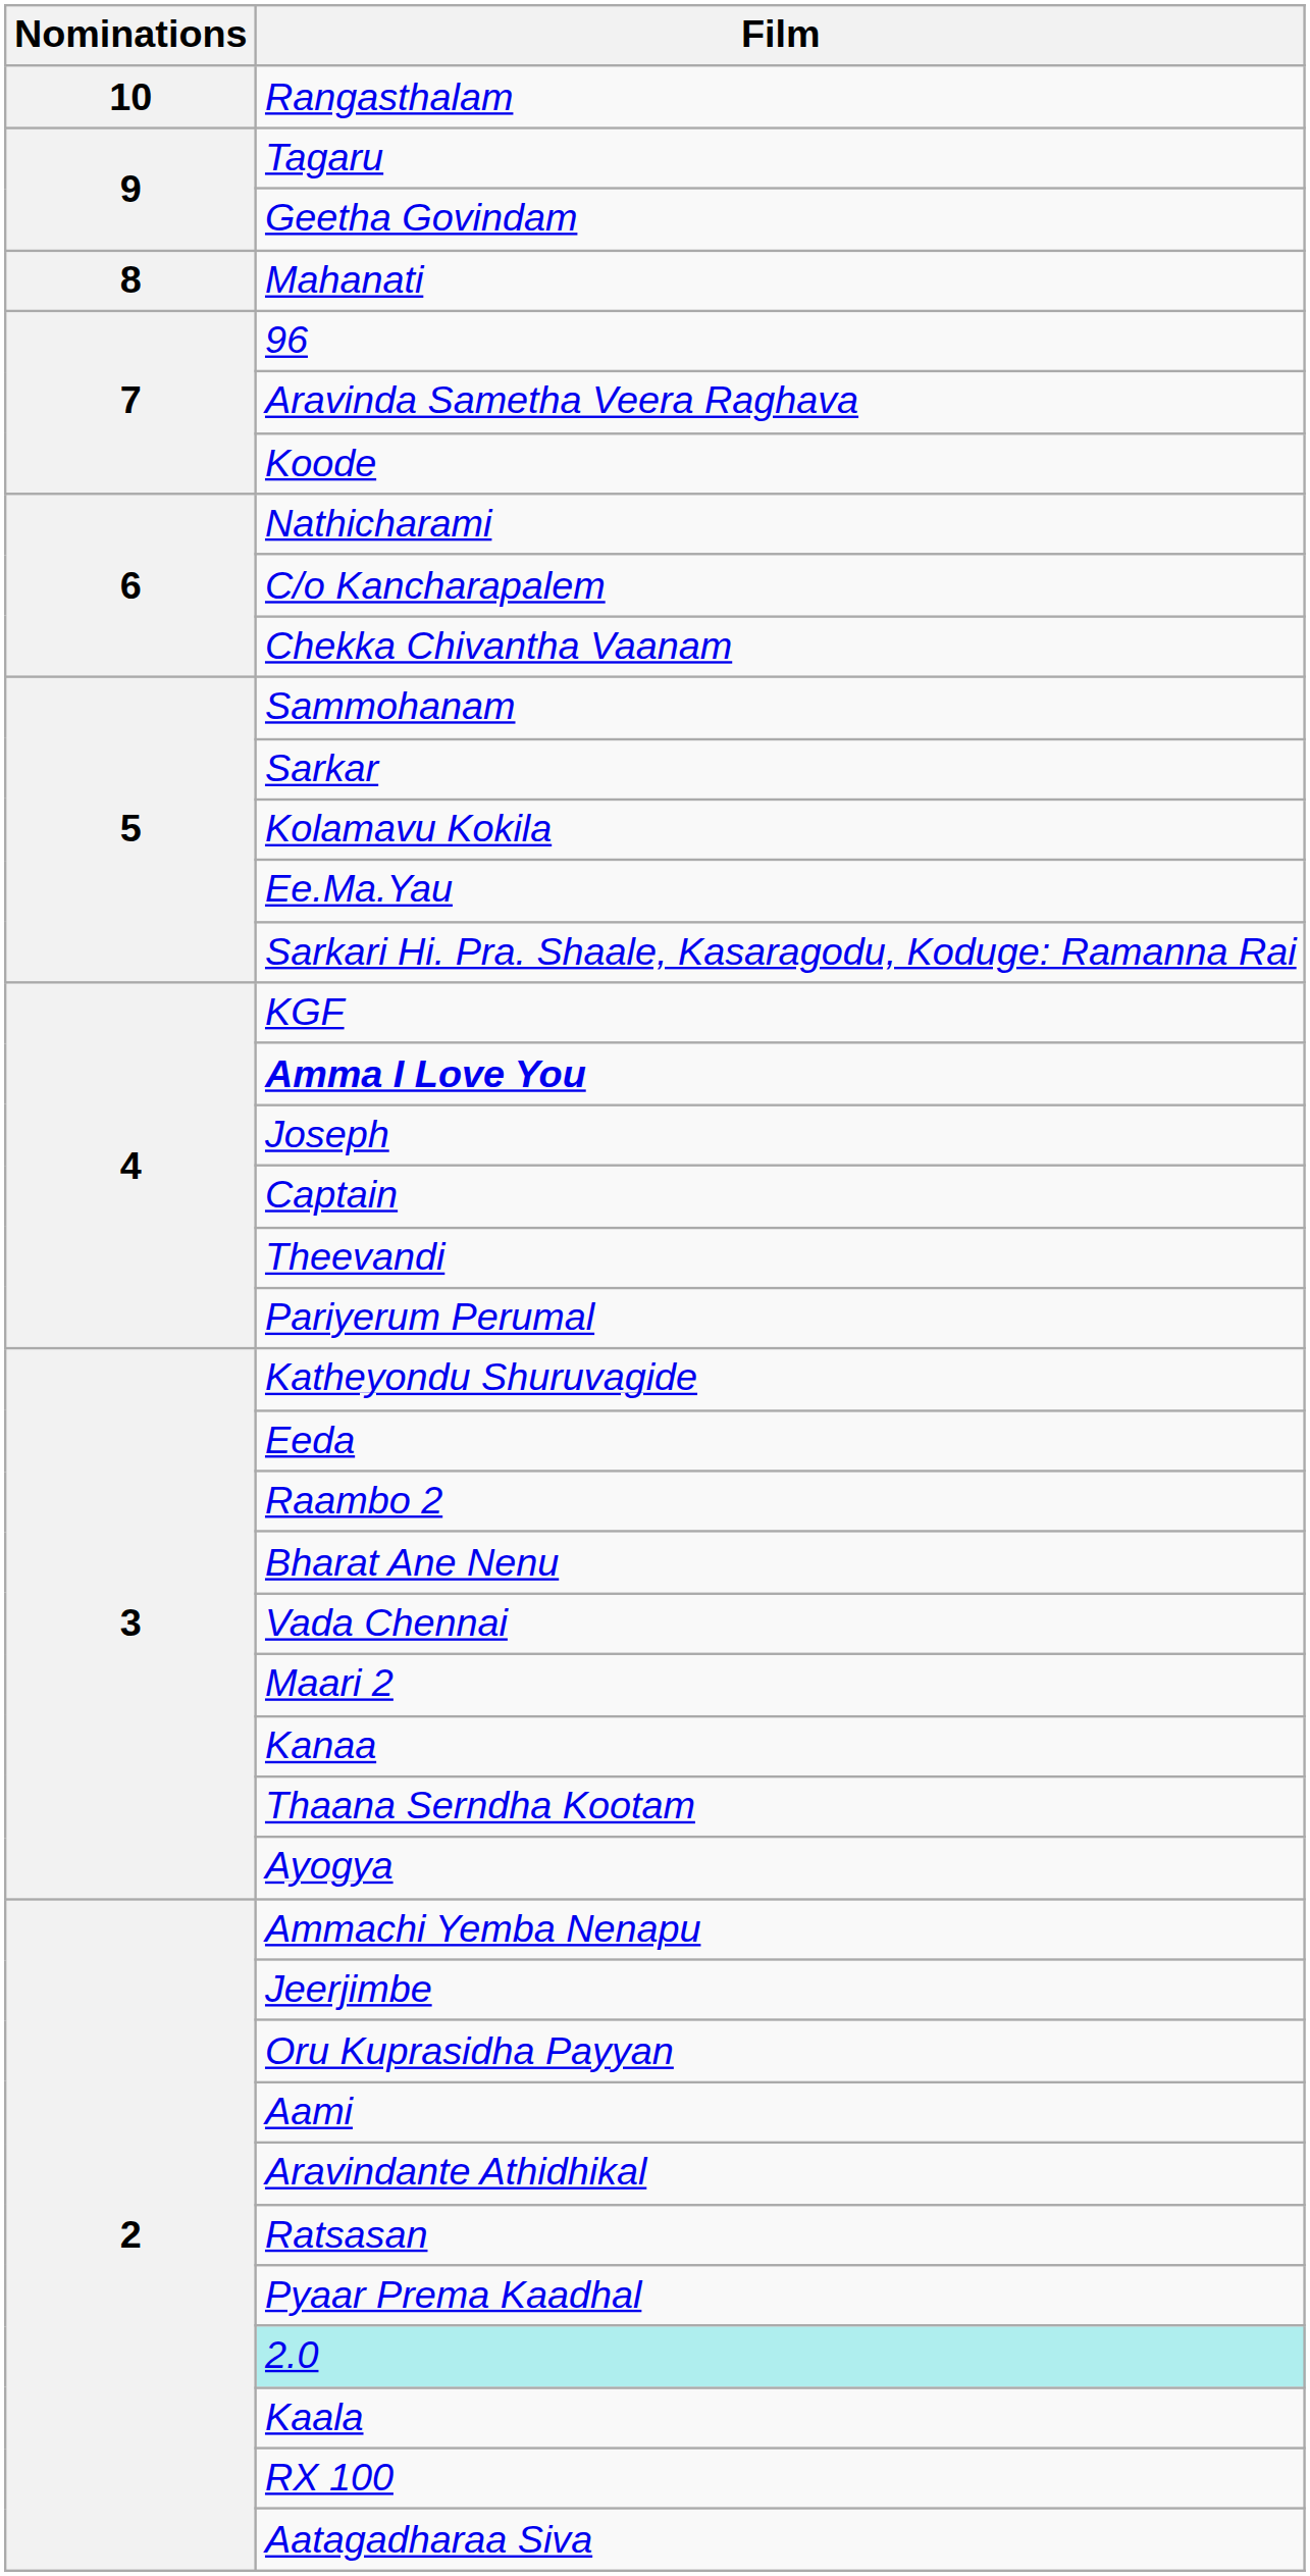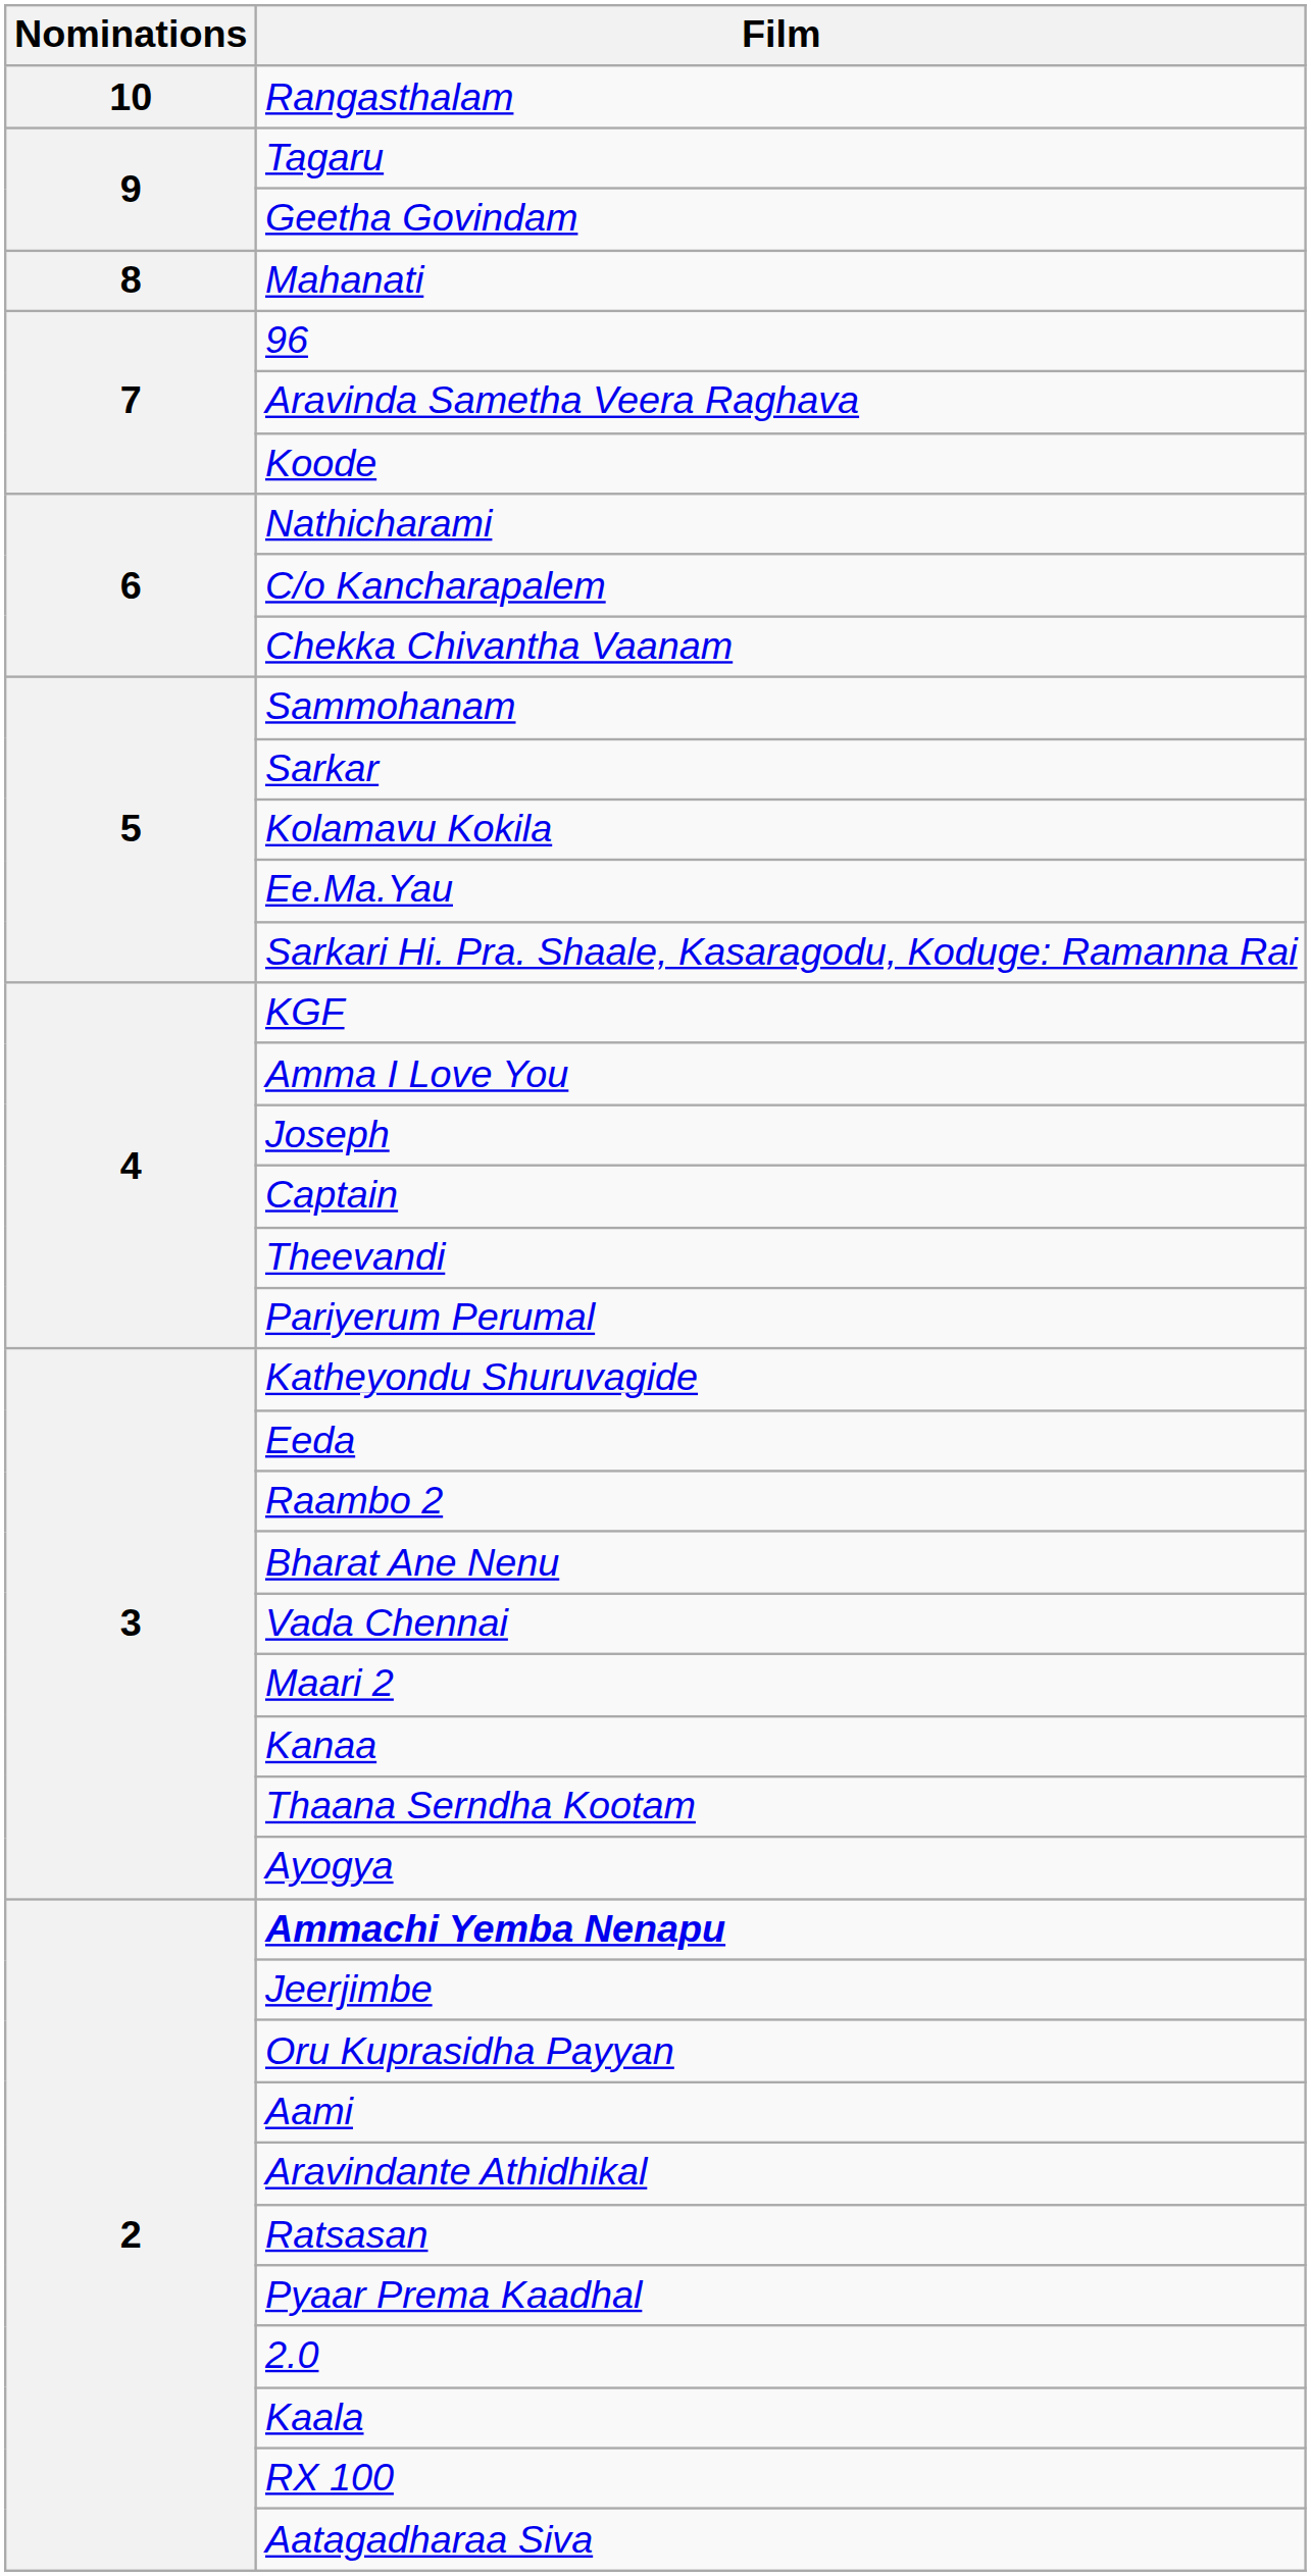Amma I Love You | Film: bold -> normal
Ammachi Yemba Nenapu | Film: normal -> bold
2.0 | Film: paleturquoise background -> no background
